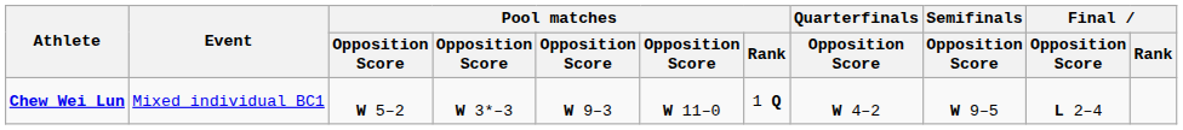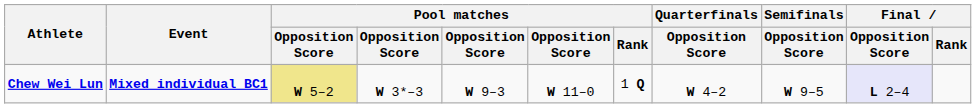Chew Wei Lun | Event: normal -> bold
Chew Wei Lun | column 3: no background -> khaki background
Chew Wei Lun | Final / Opposition Score: no background -> lavender background
